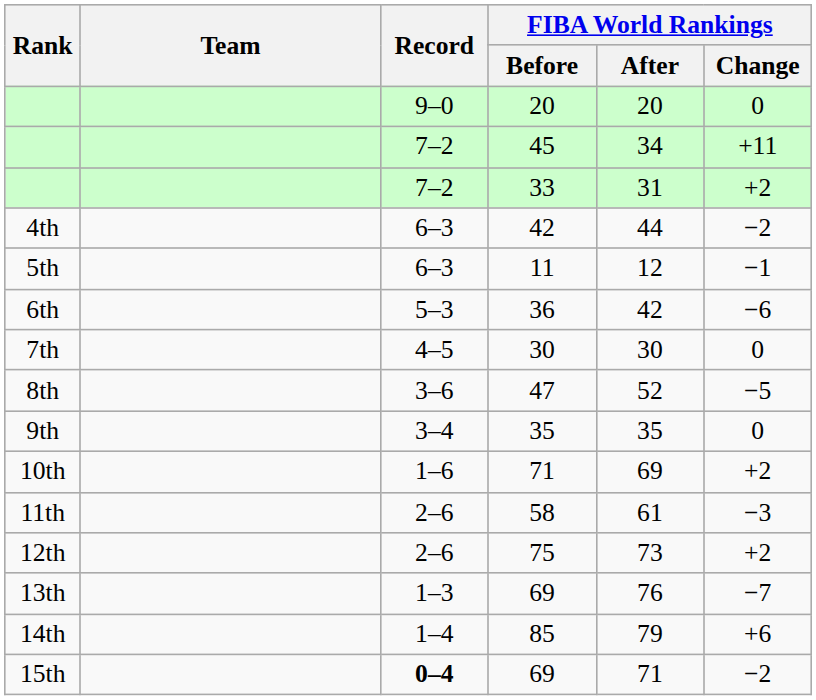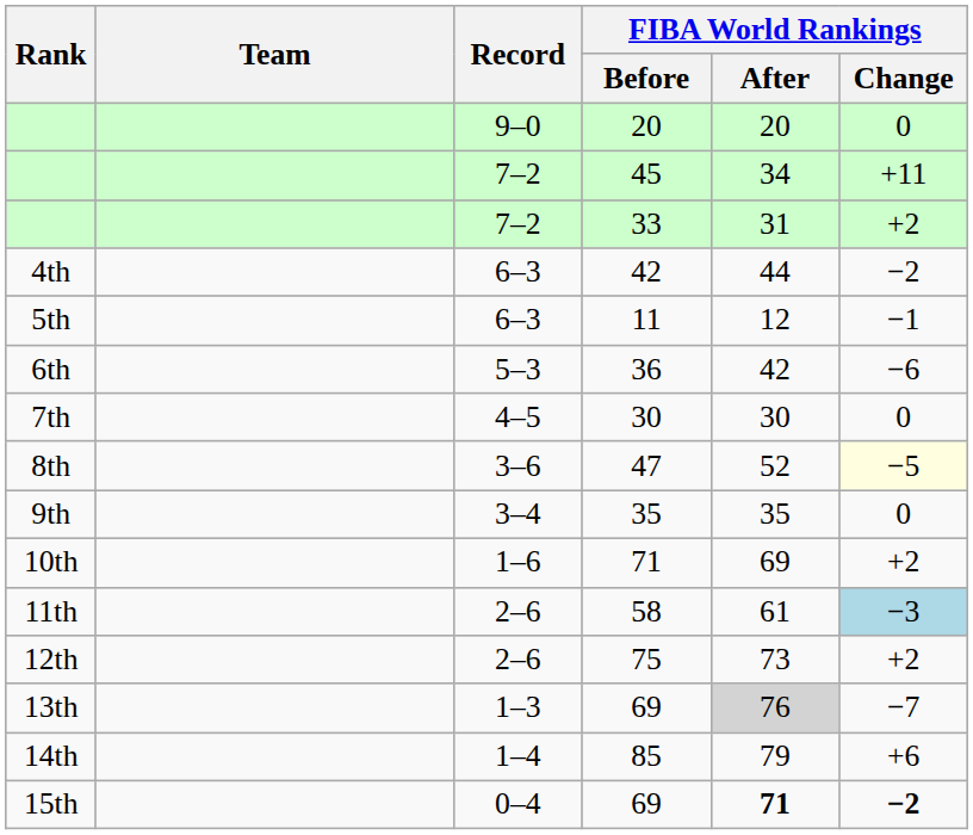47 | FIBA World Rankings / Change: no background -> lightyellow background
58 | FIBA World Rankings / Change: no background -> lightblue background
13th / 69 | FIBA World Rankings / After: no background -> lightgrey background
15th / 69 | Record: bold -> normal
15th / 69 | FIBA World Rankings / After: normal -> bold
15th / 69 | FIBA World Rankings / Change: normal -> bold
